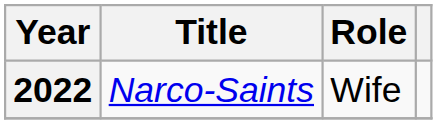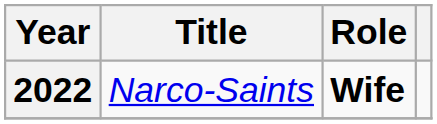2022 | Role: normal -> bold
